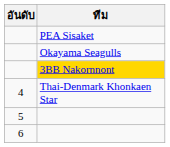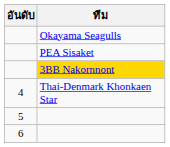row 2 | ทีม: PEA Sisaket -> Okayama Seagulls
row 3 | ทีม: Okayama Seagulls -> PEA Sisaket
